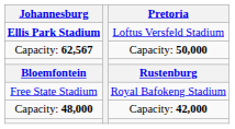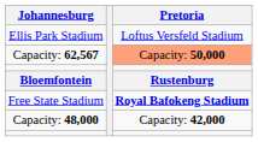Ellis Park Stadium | Johannesburg: bold -> normal
Capacity: 62,567 | Pretoria: no background -> lightsalmon background
Free State Stadium | Pretoria: normal -> bold
